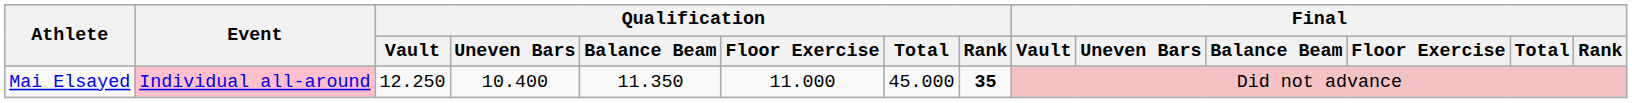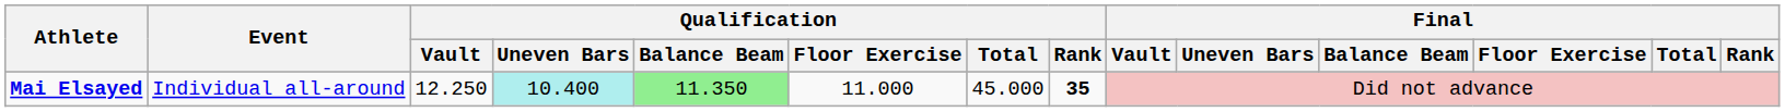row 3 | Athlete: normal -> bold
row 3 | Event: pink background -> no background
row 3 | Qualification / Uneven Bars: no background -> paleturquoise background
row 3 | Qualification / Balance Beam: no background -> lightgreen background
